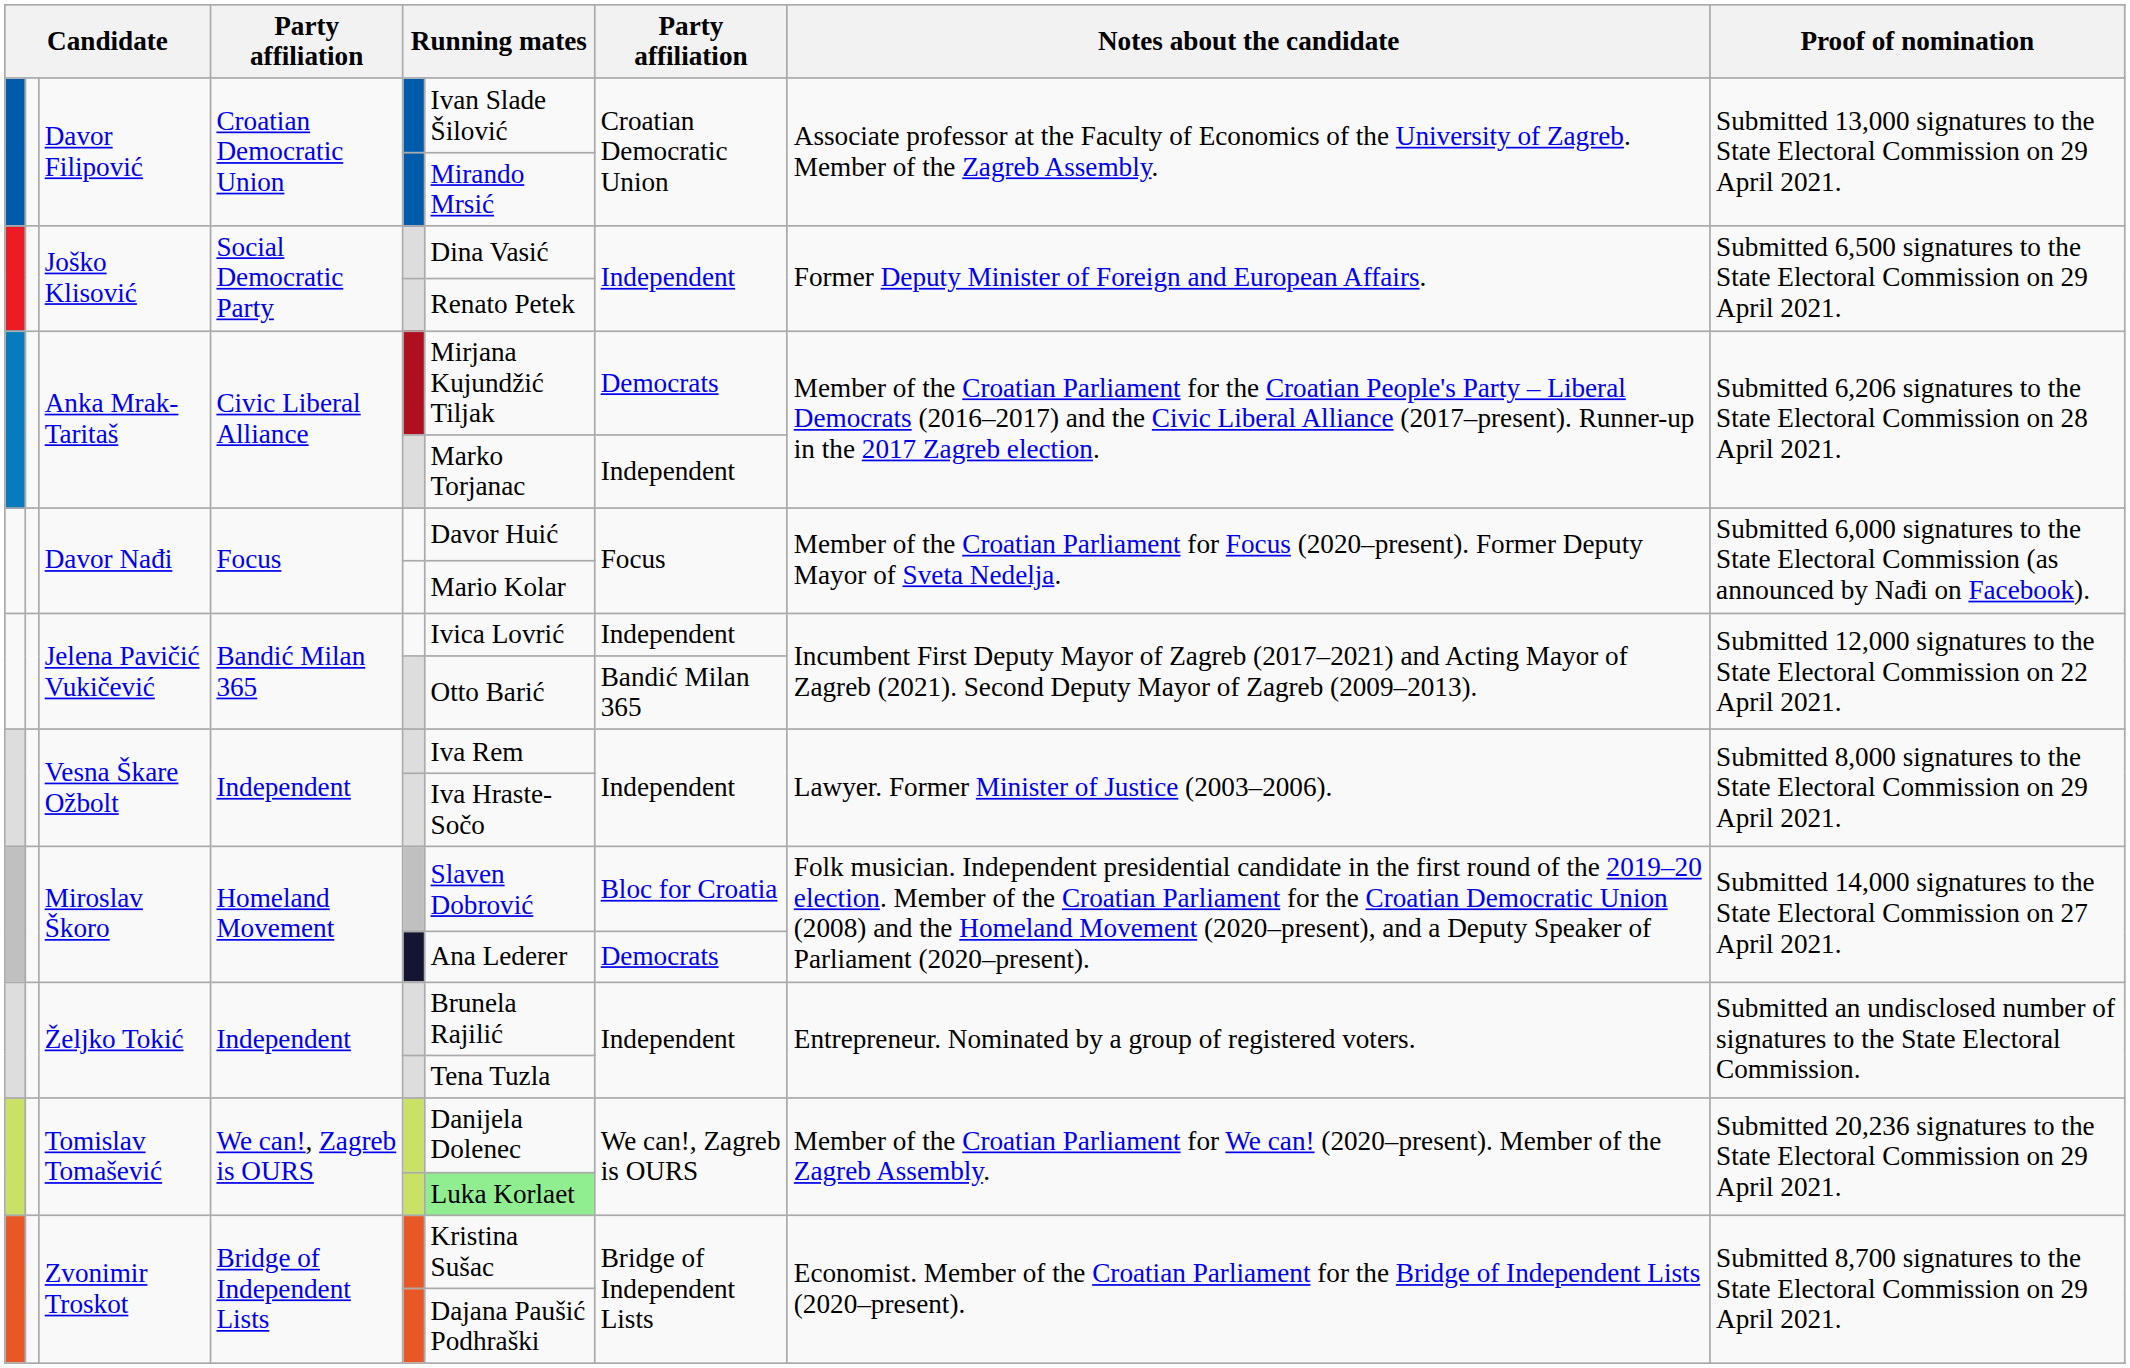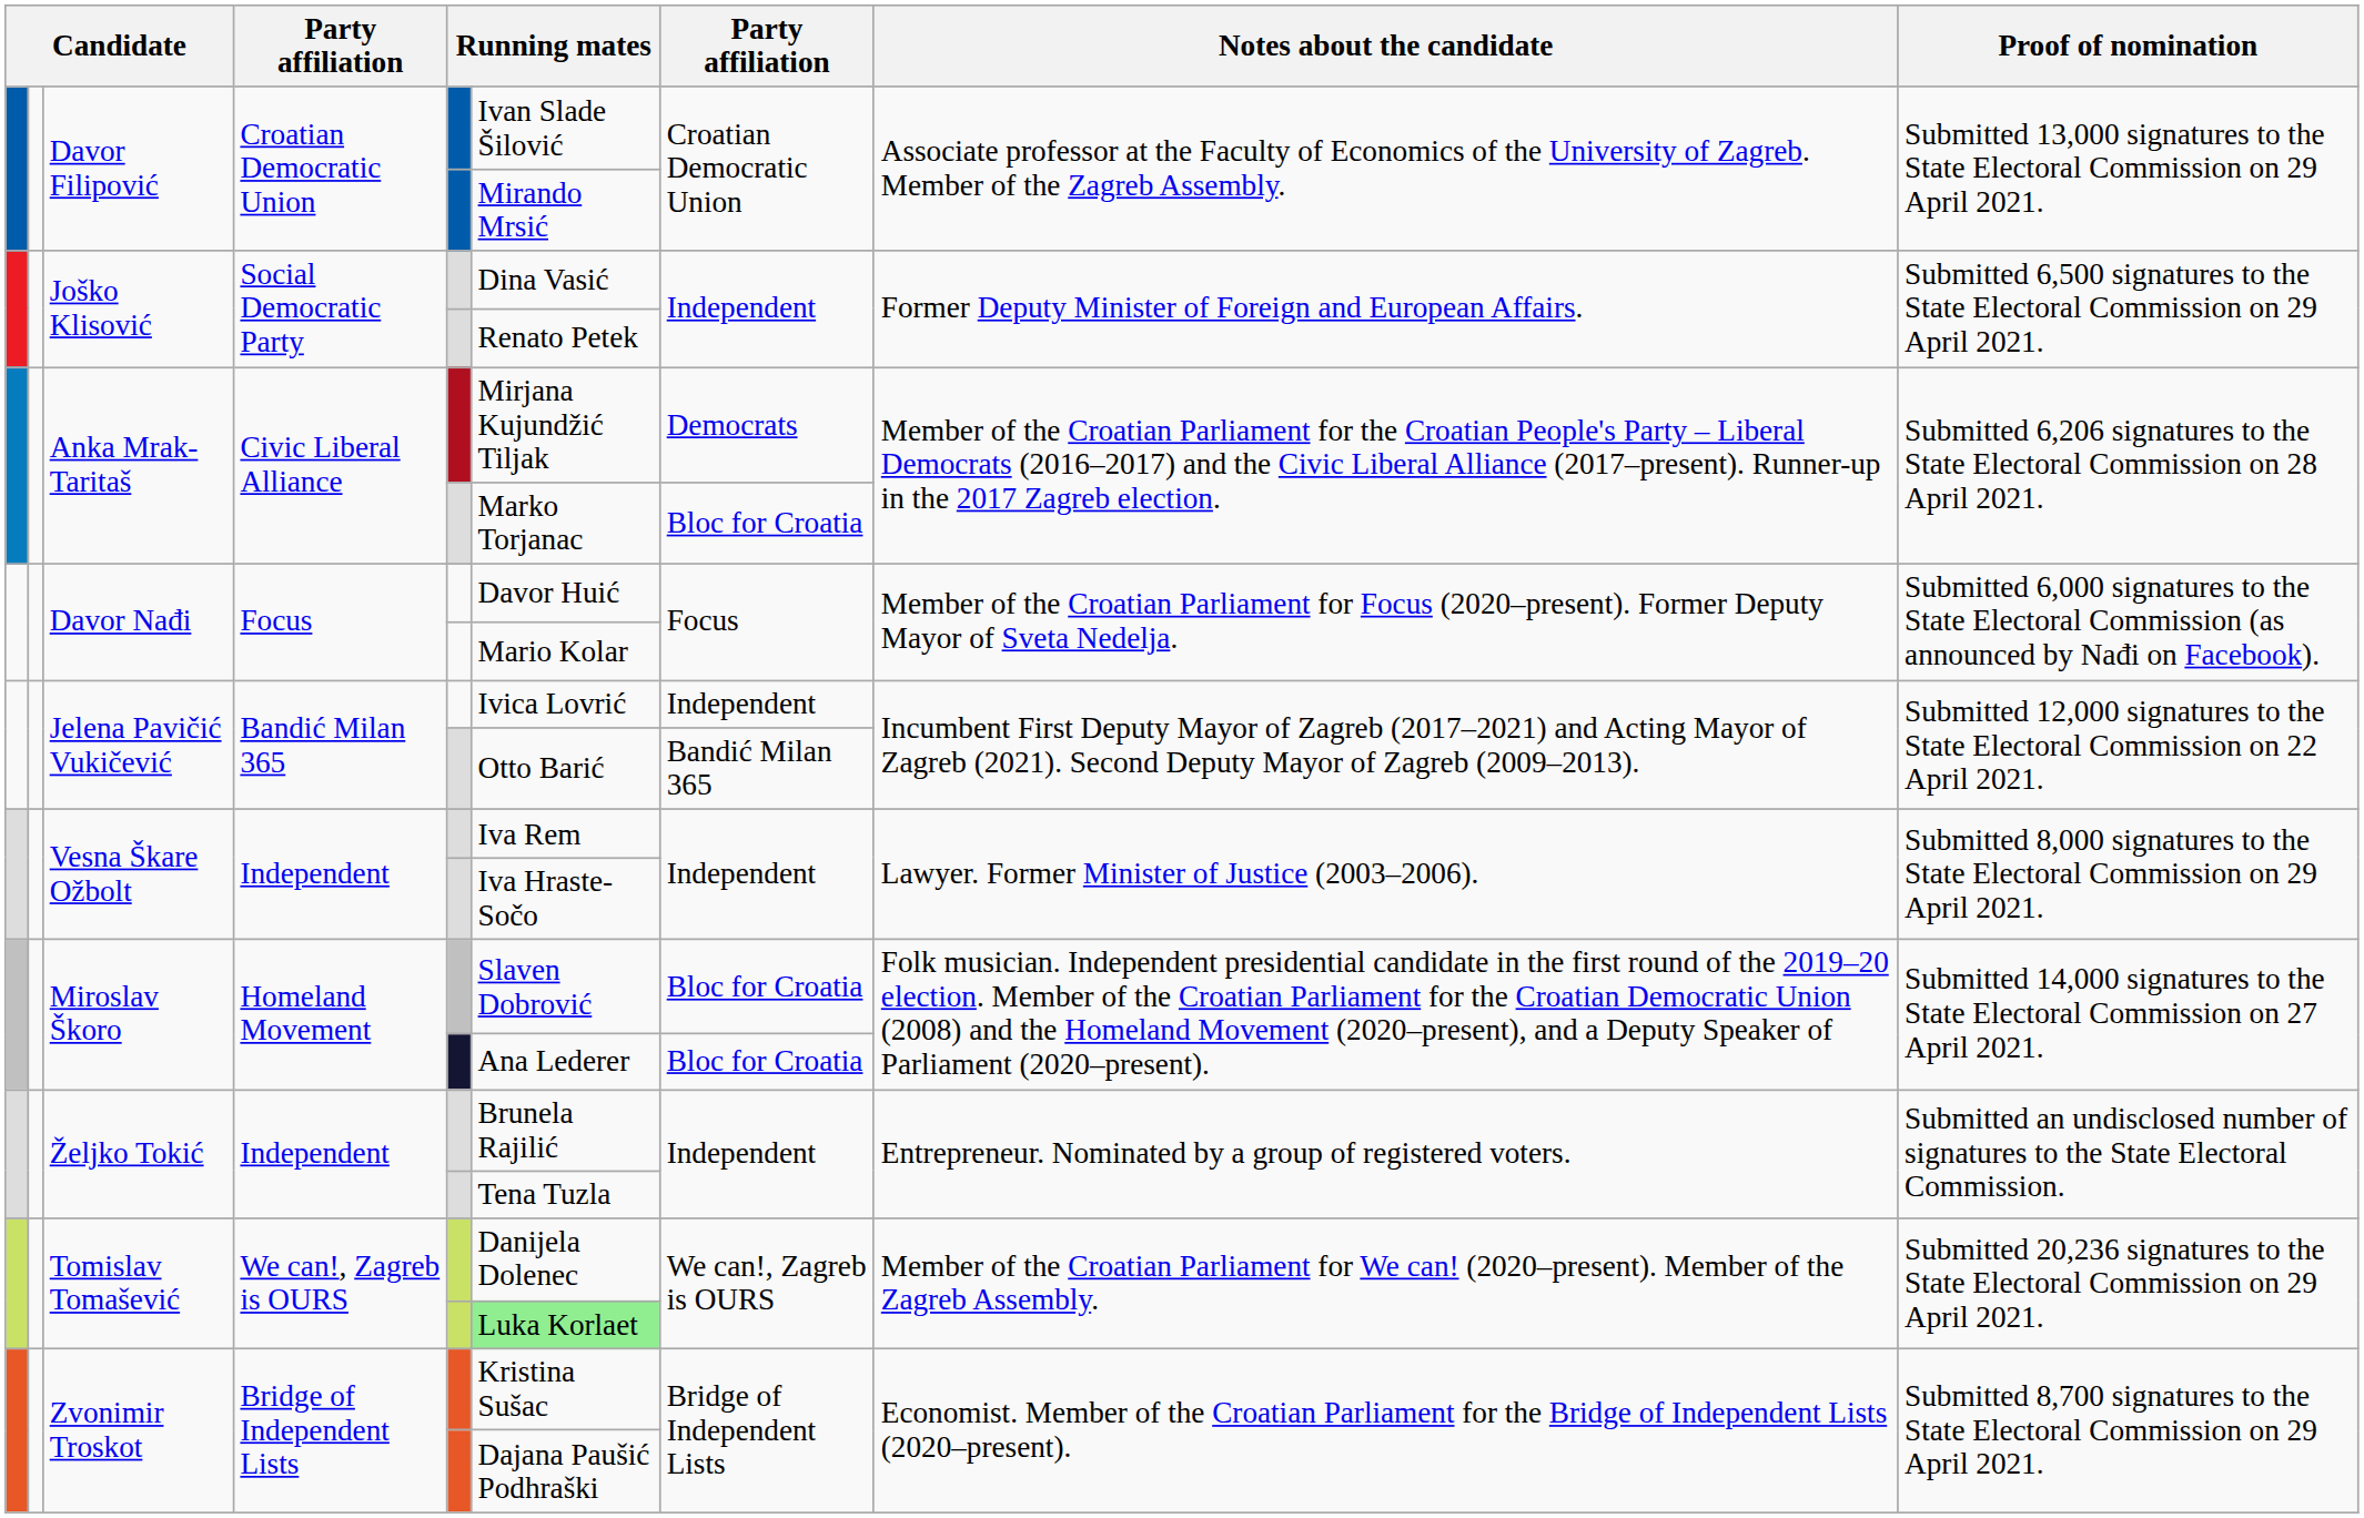row 7 | column 7: Independent -> Bloc for Croatia
row 15 | column 7: Democrats -> Bloc for Croatia
